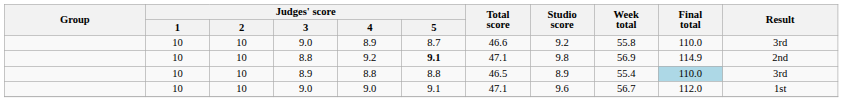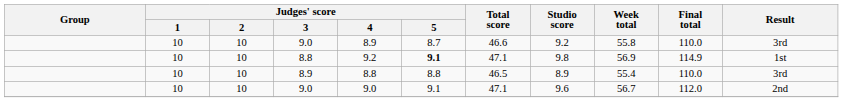row 4 | Result: 2nd -> 1st
row 5 | Final total: lightblue background -> no background
row 6 | Result: 1st -> 2nd
